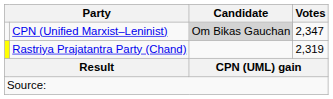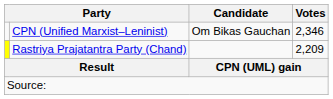CPN (Unified Marxist–Leninist) | Candidate: lightgrey background -> no background
CPN (Unified Marxist–Leninist) | Votes: 2,347 -> 2,346
Rastriya Prajatantra Party (Chand) | Votes: 2,319 -> 2,209
